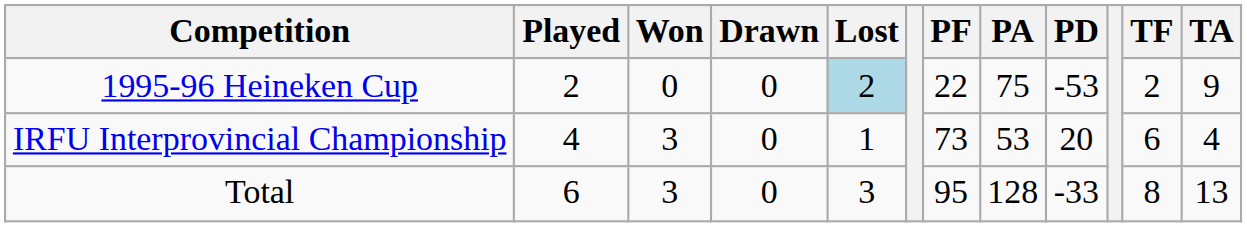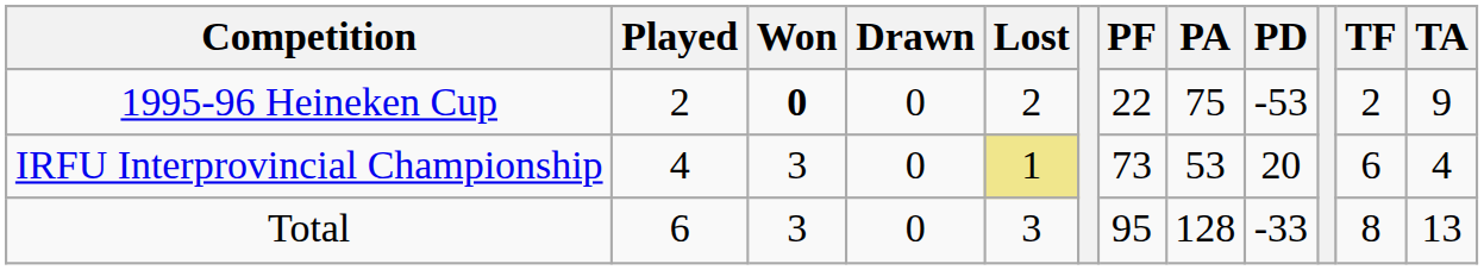1995-96 Heineken Cup | Won: normal -> bold
1995-96 Heineken Cup | Lost: lightblue background -> no background
IRFU Interprovincial Championship | Lost: no background -> khaki background
